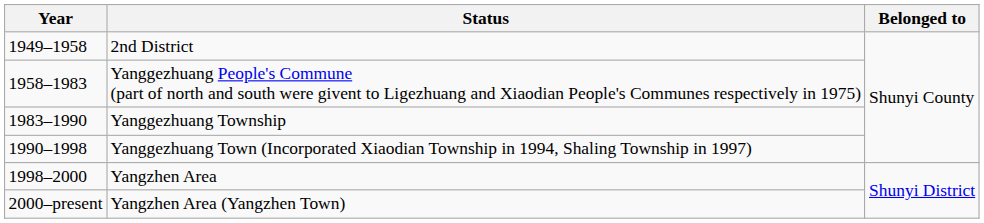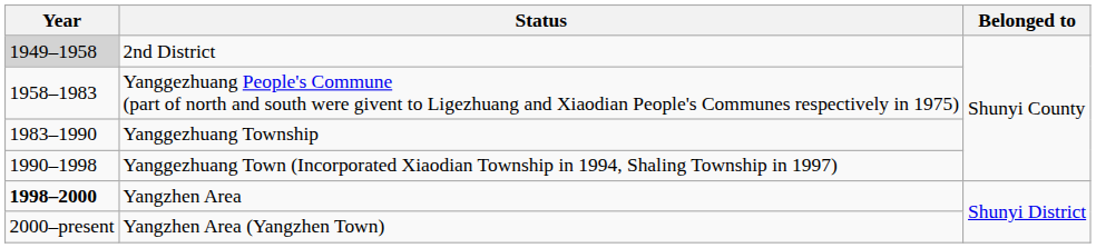2nd District | Year: no background -> lightgrey background
Yangzhen Area | Year: normal -> bold
